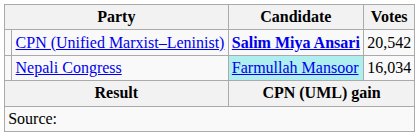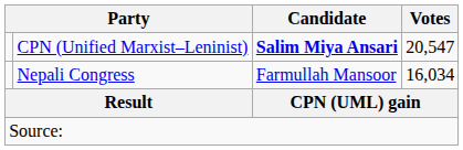CPN (Unified Marxist–Leninist) | Votes: 20,542 -> 20,547
Nepali Congress | Candidate: paleturquoise background -> no background
